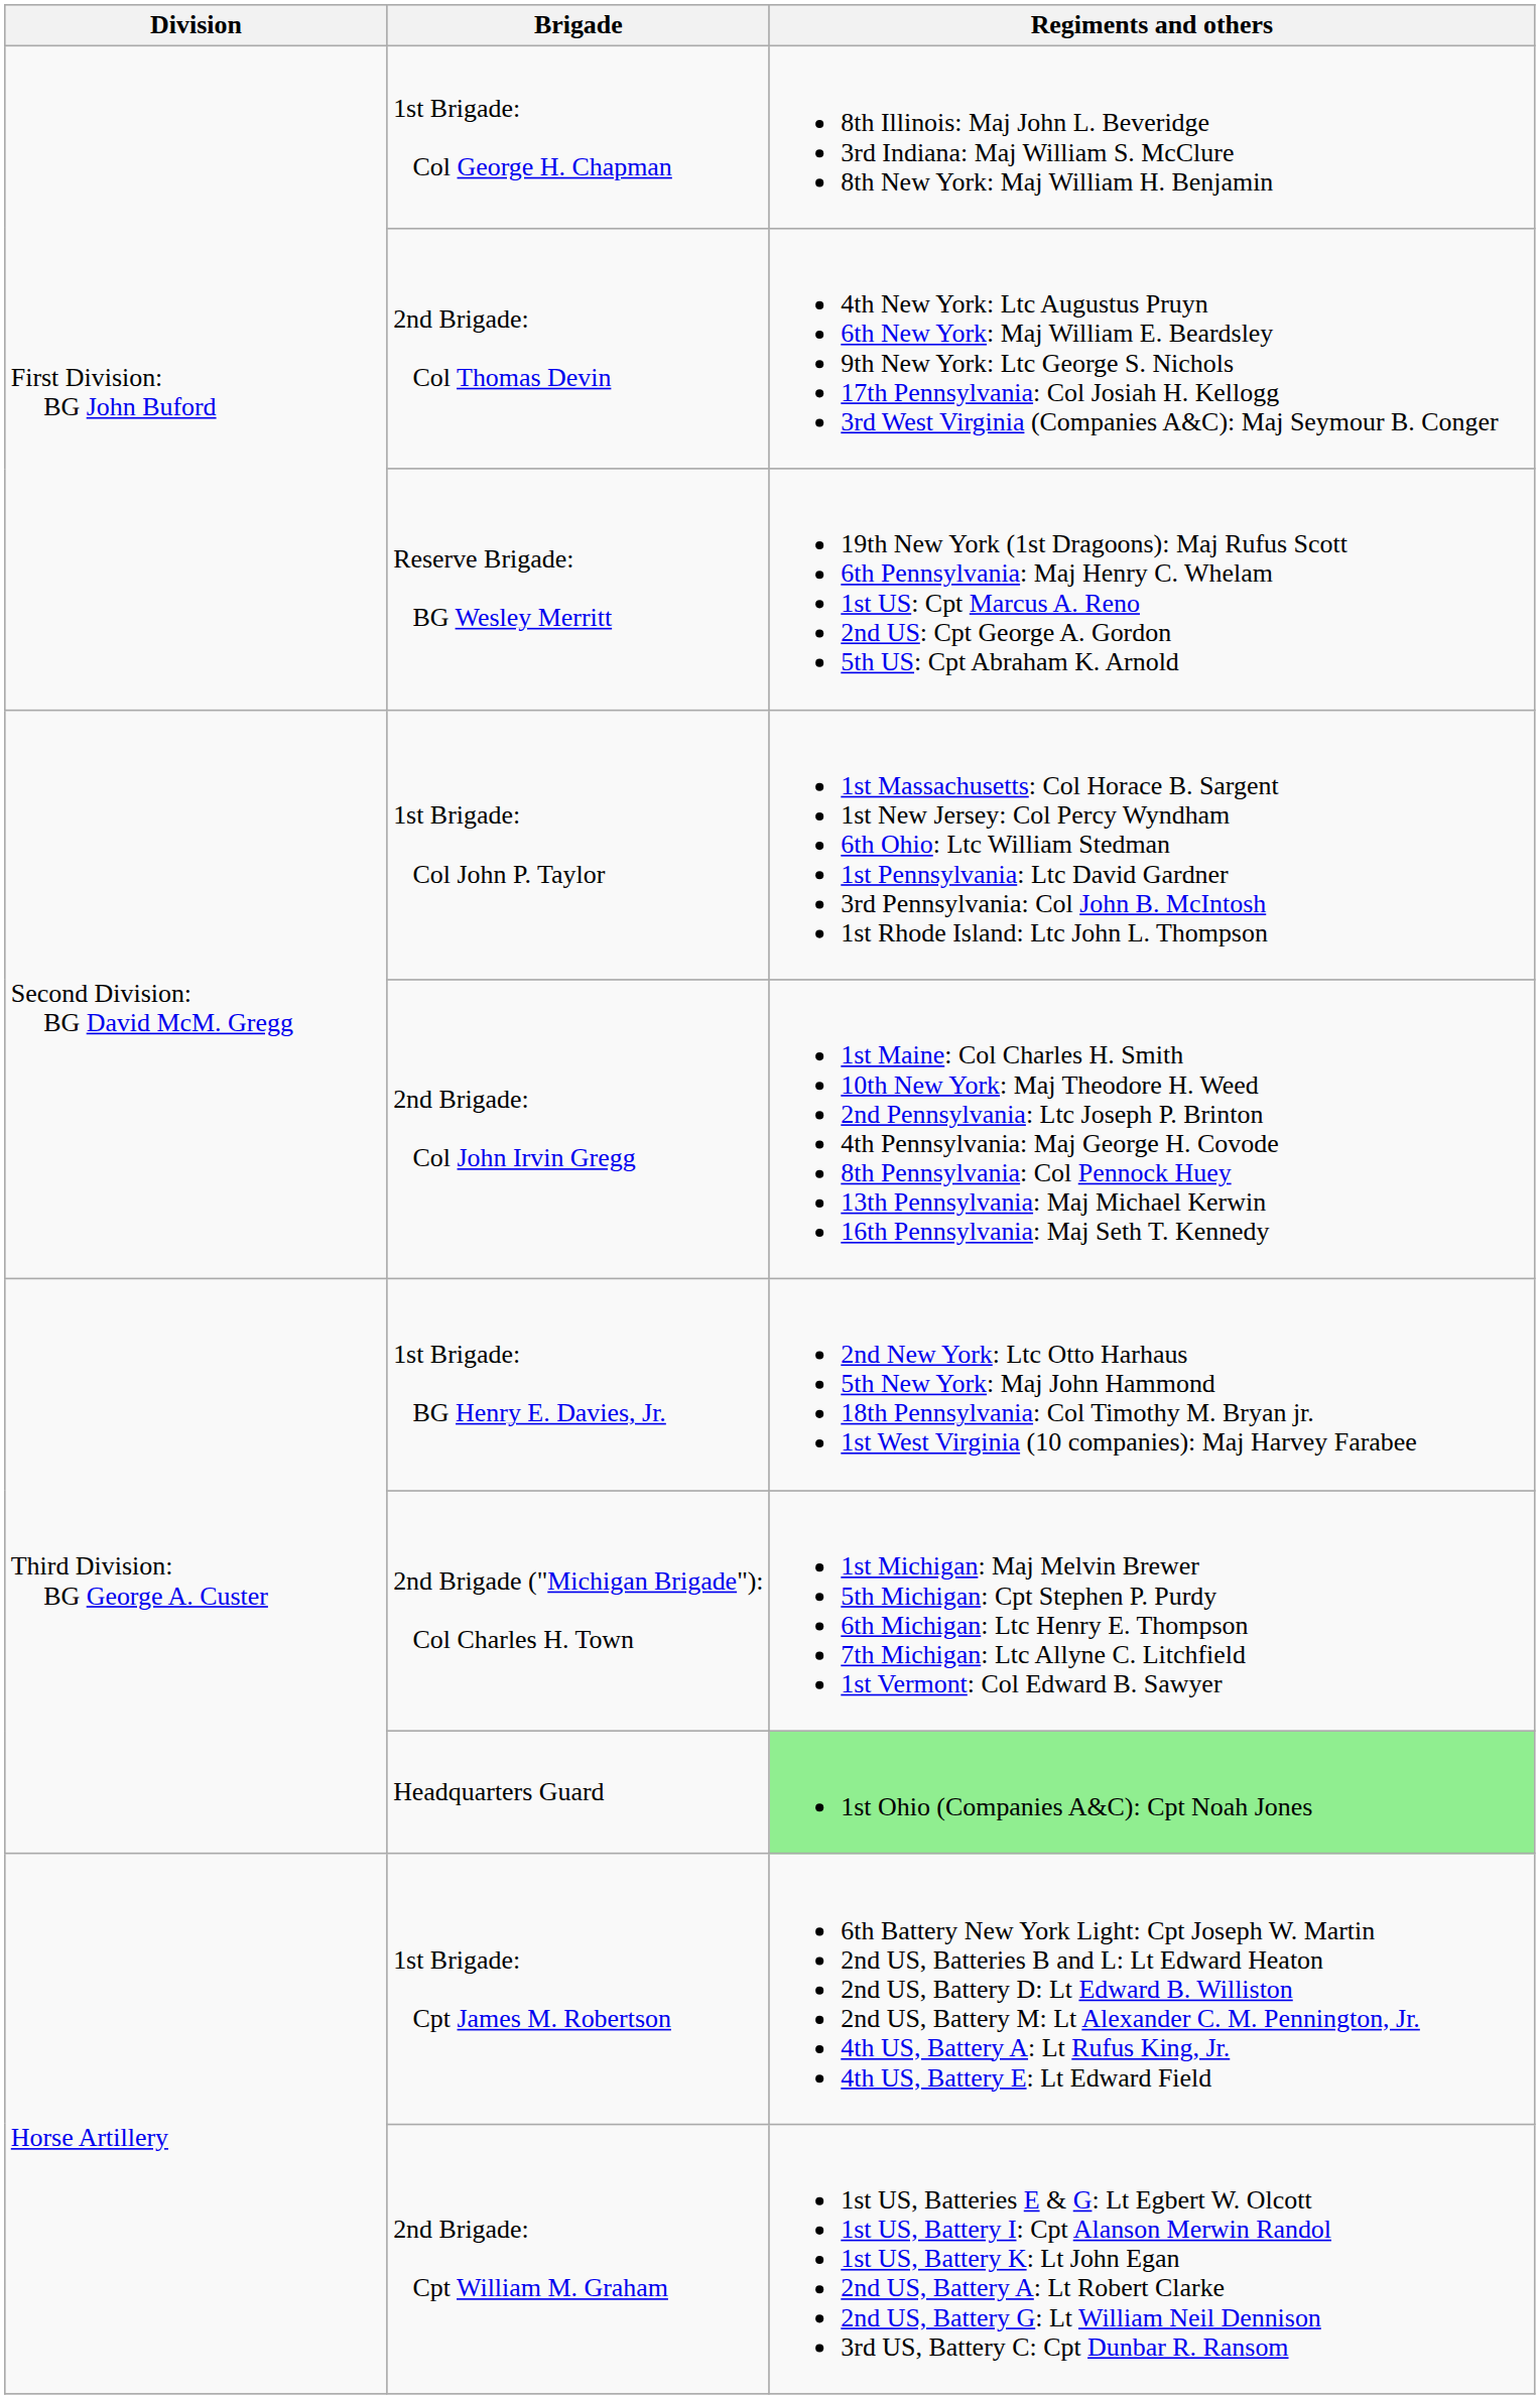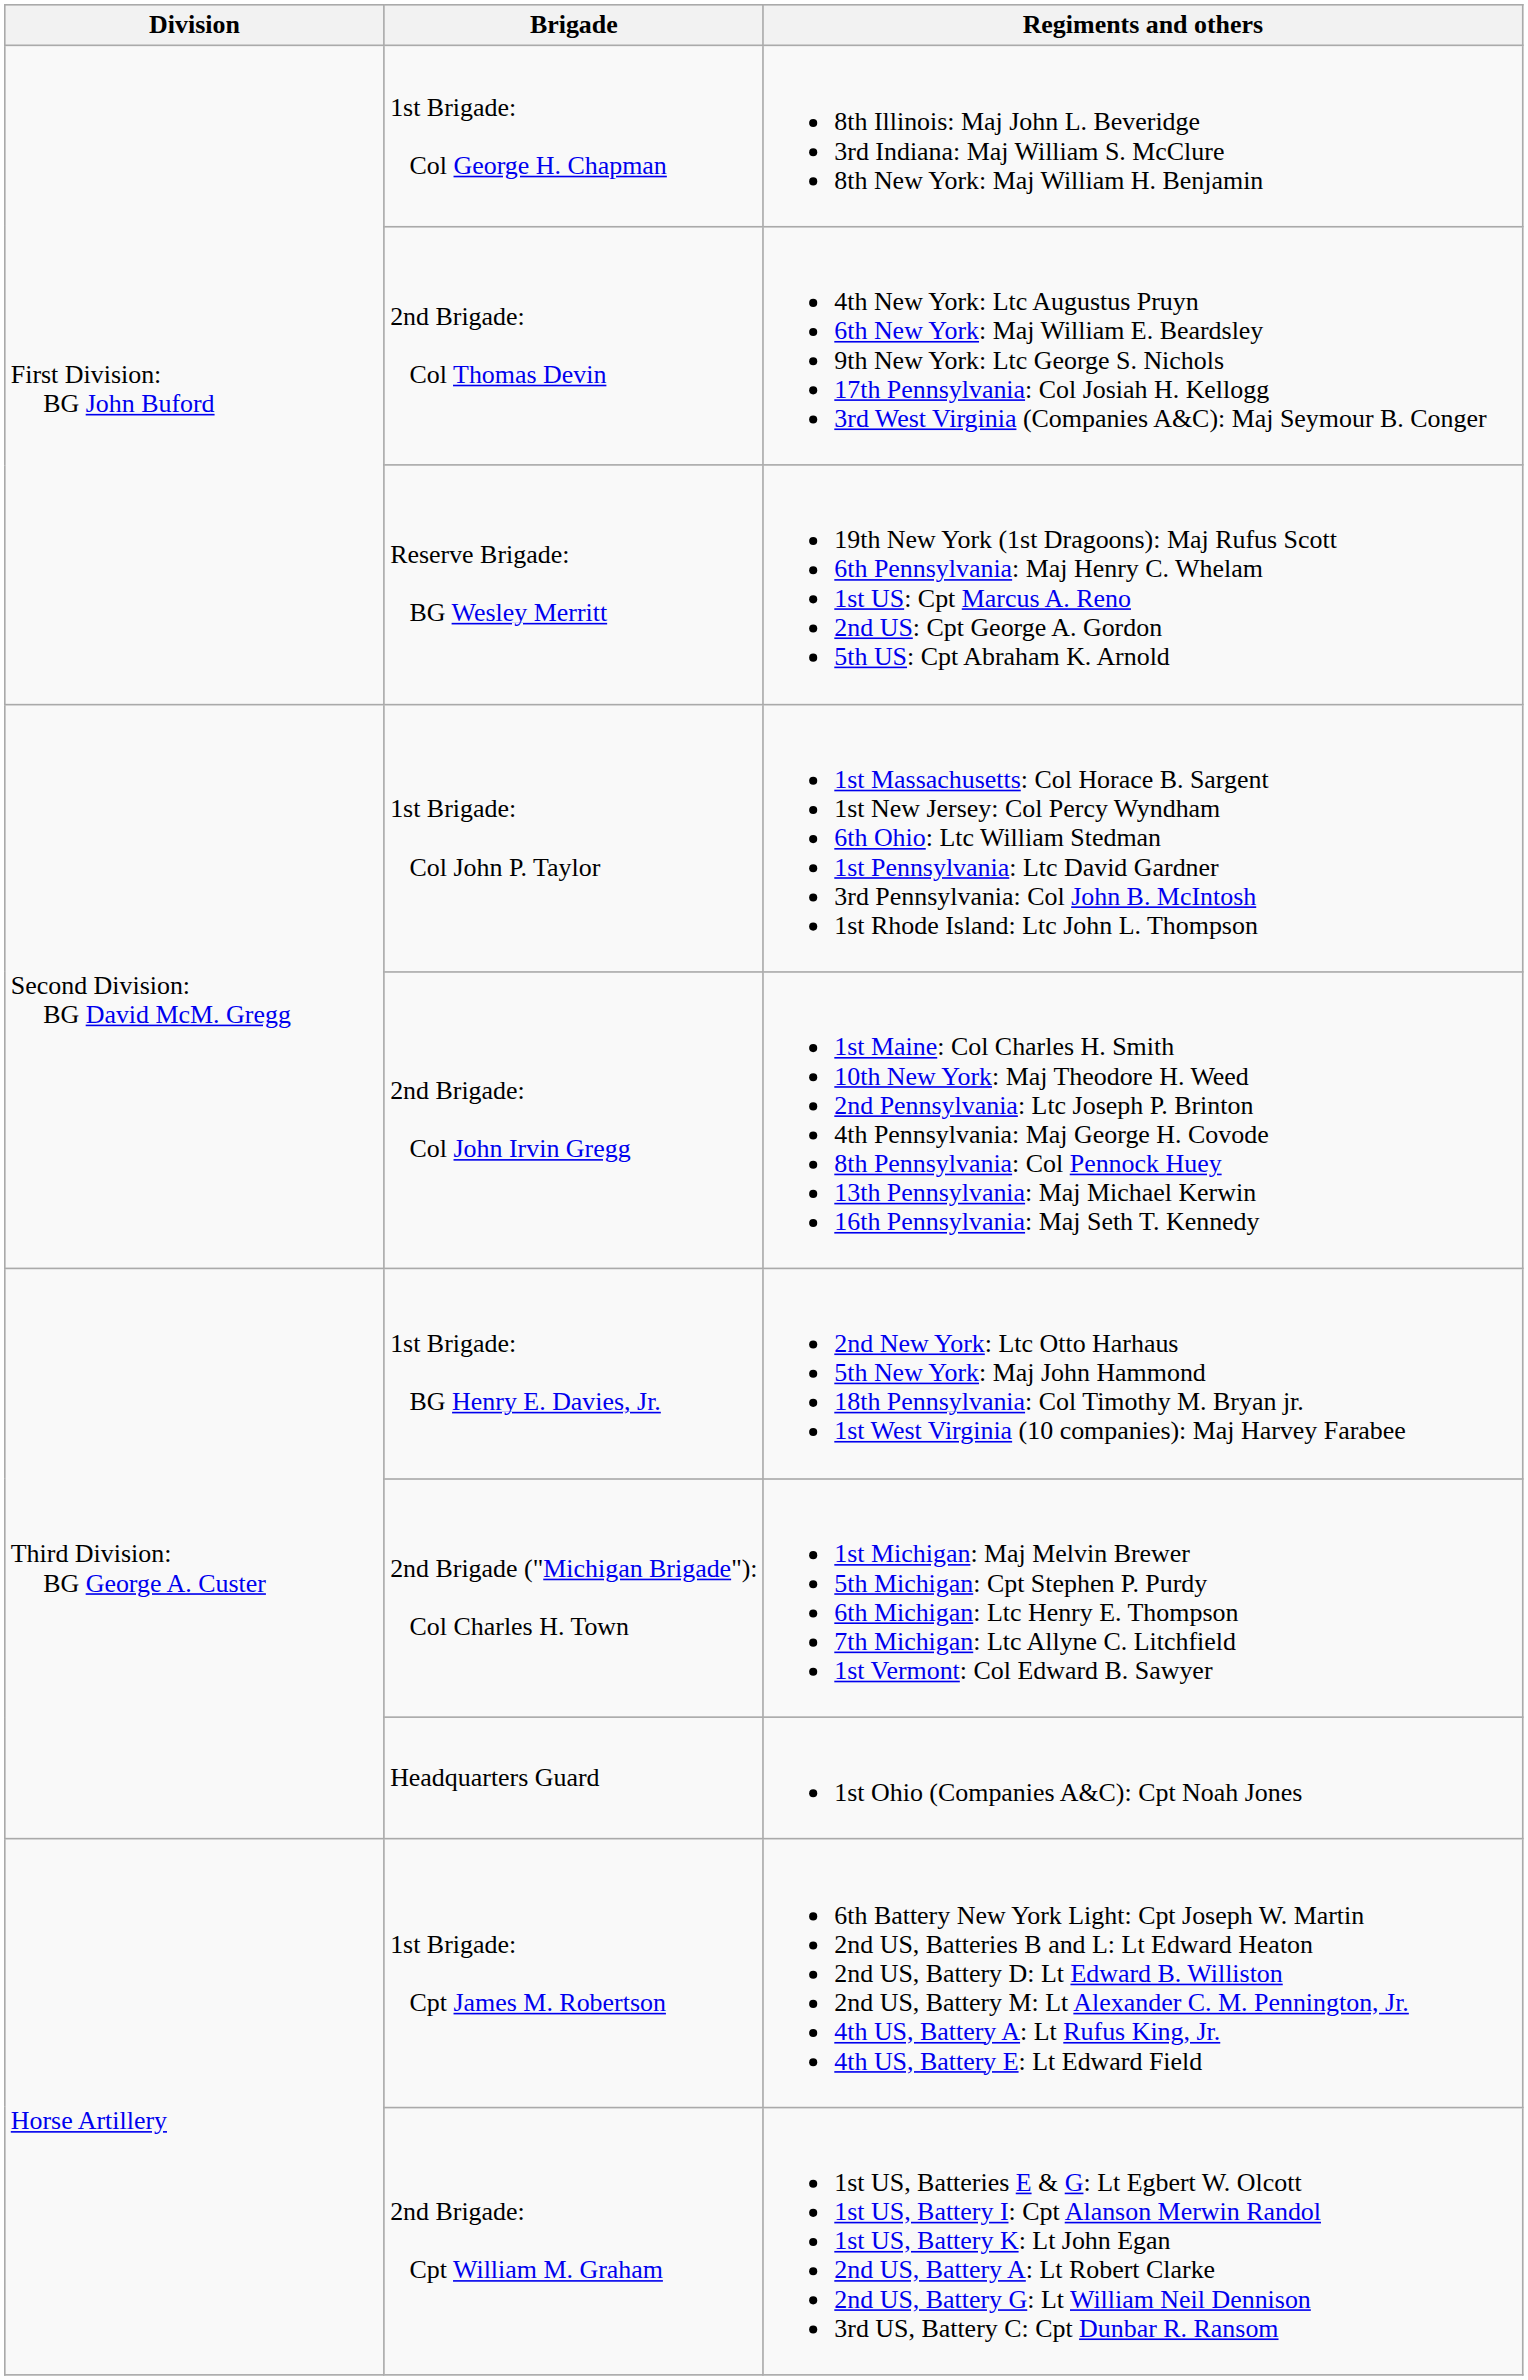Headquarters Guard | Regiments and others: lightgreen background -> no background
